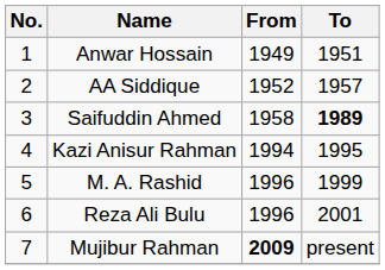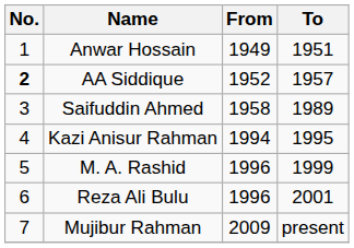AA Siddique | No.: normal -> bold
Saifuddin Ahmed | To: bold -> normal
Mujibur Rahman | From: bold -> normal
